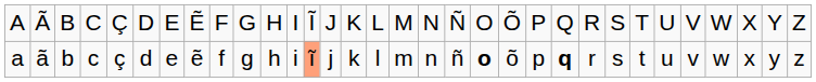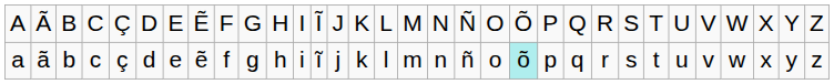a | column 13: lightsalmon background -> no background
a | column 20: bold -> normal
a | column 21: no background -> paleturquoise background
a | column 23: bold -> normal
